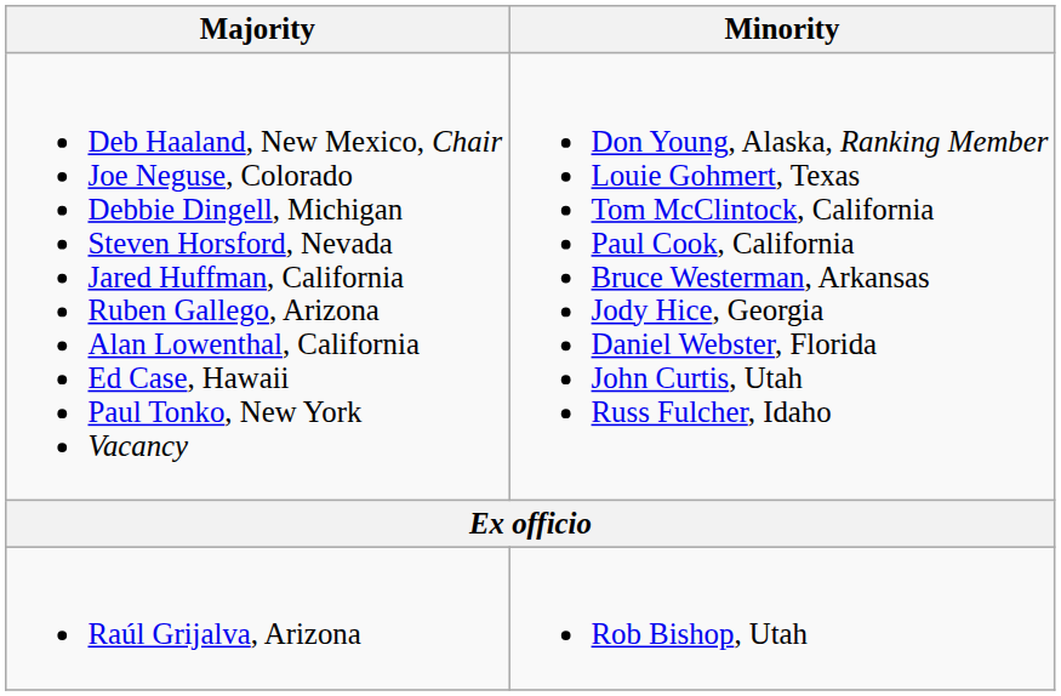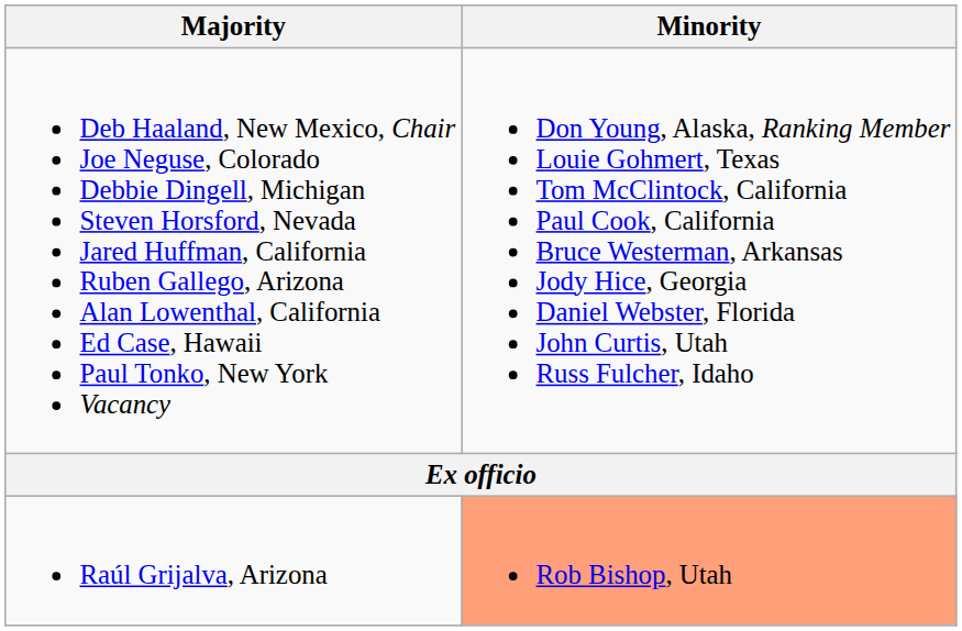Raúl Grijalva, Arizona | Minority: no background -> lightsalmon background
